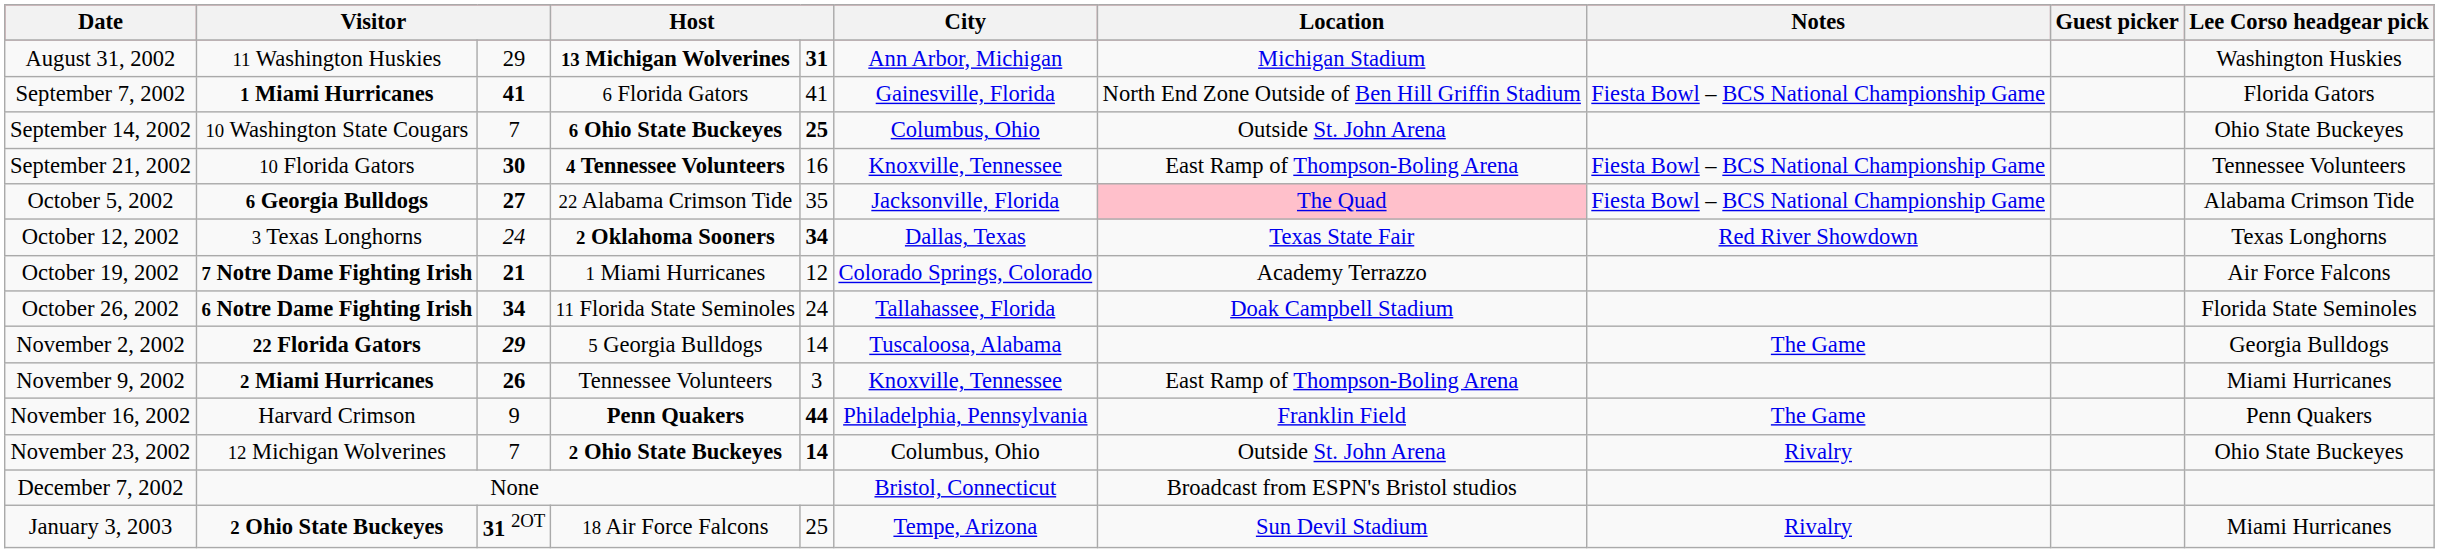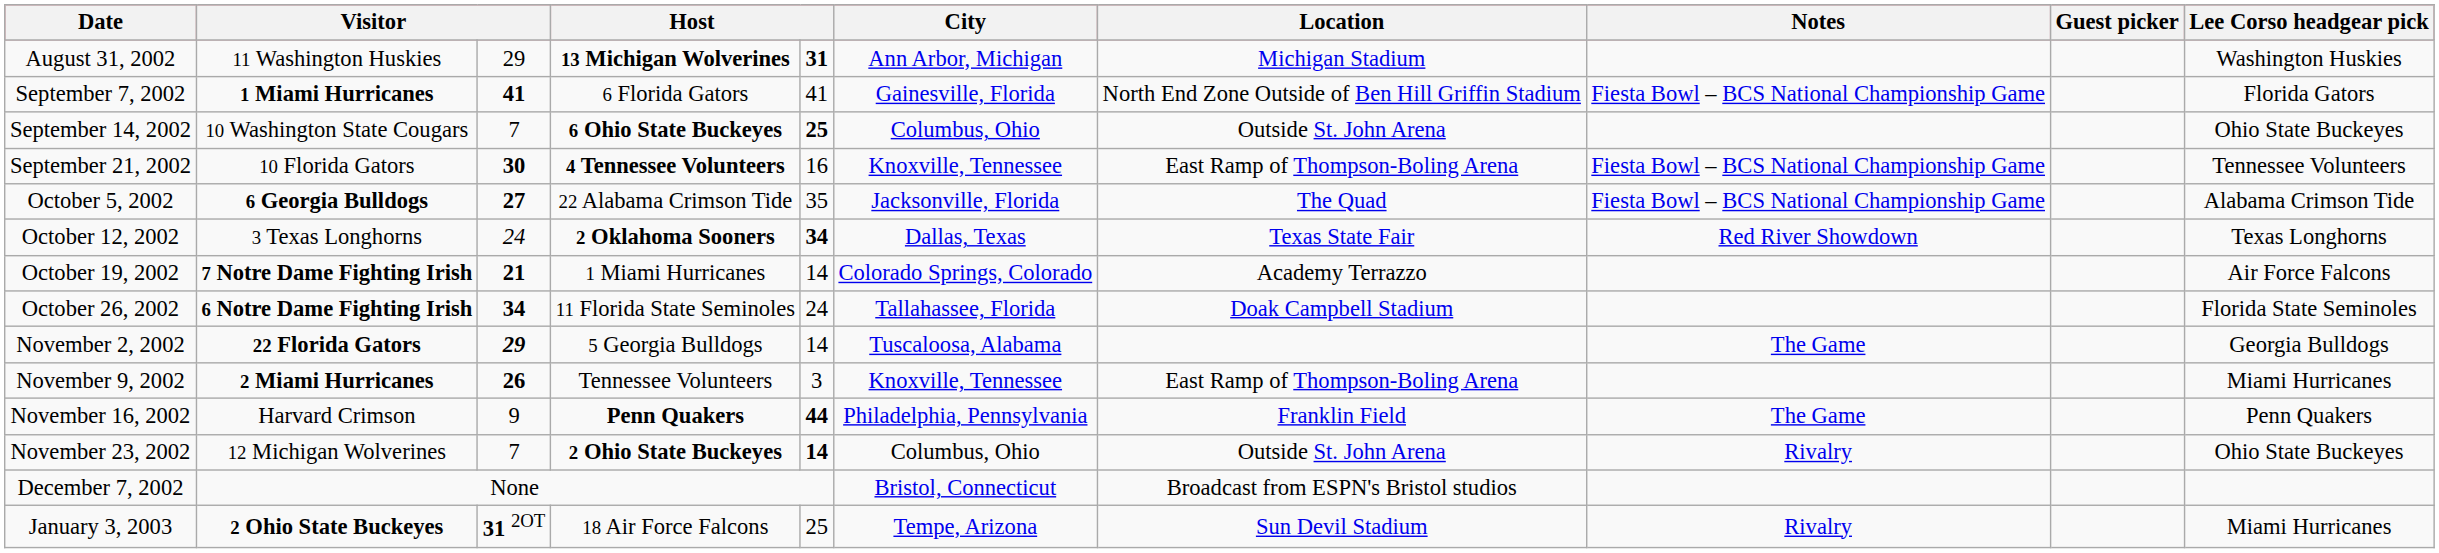October 5, 2002 | Location: pink background -> no background
October 19, 2002 | column 5: 12 -> 14
